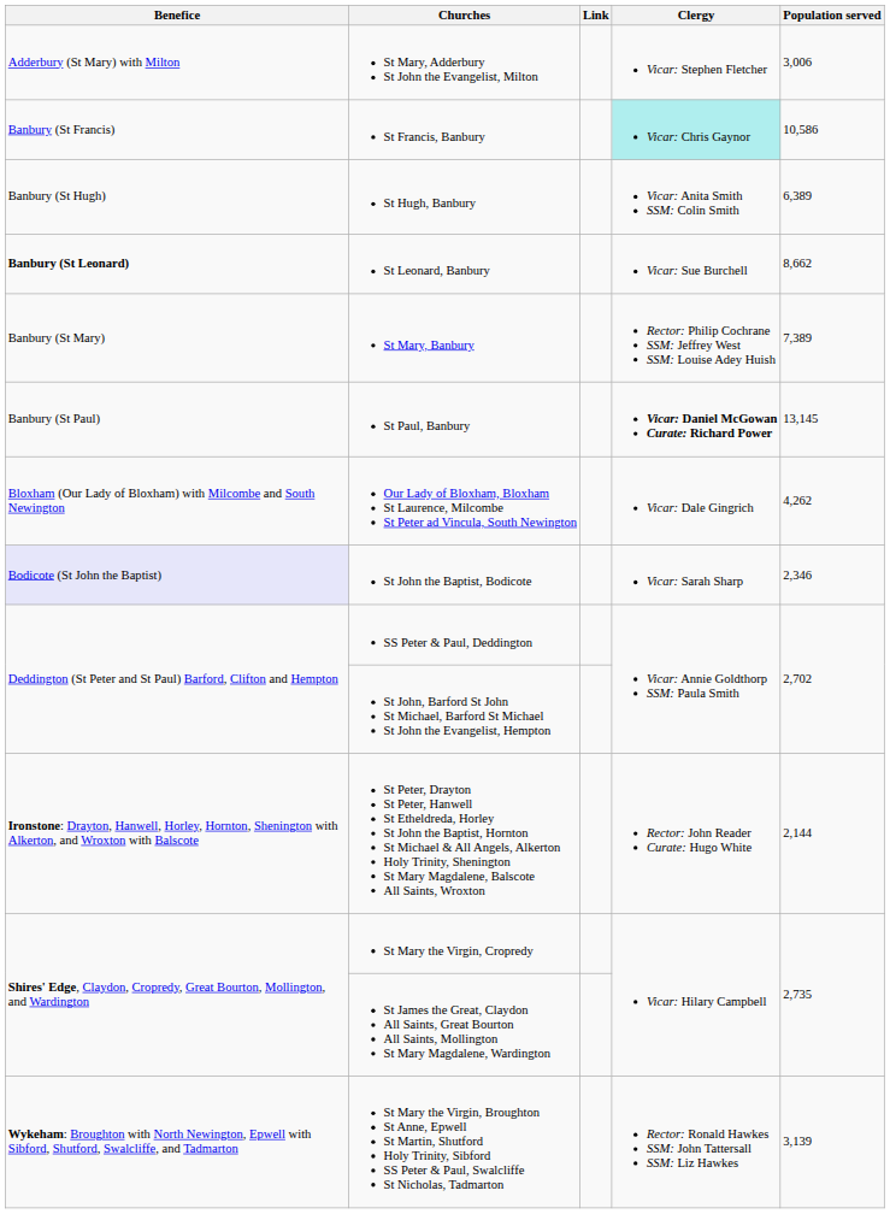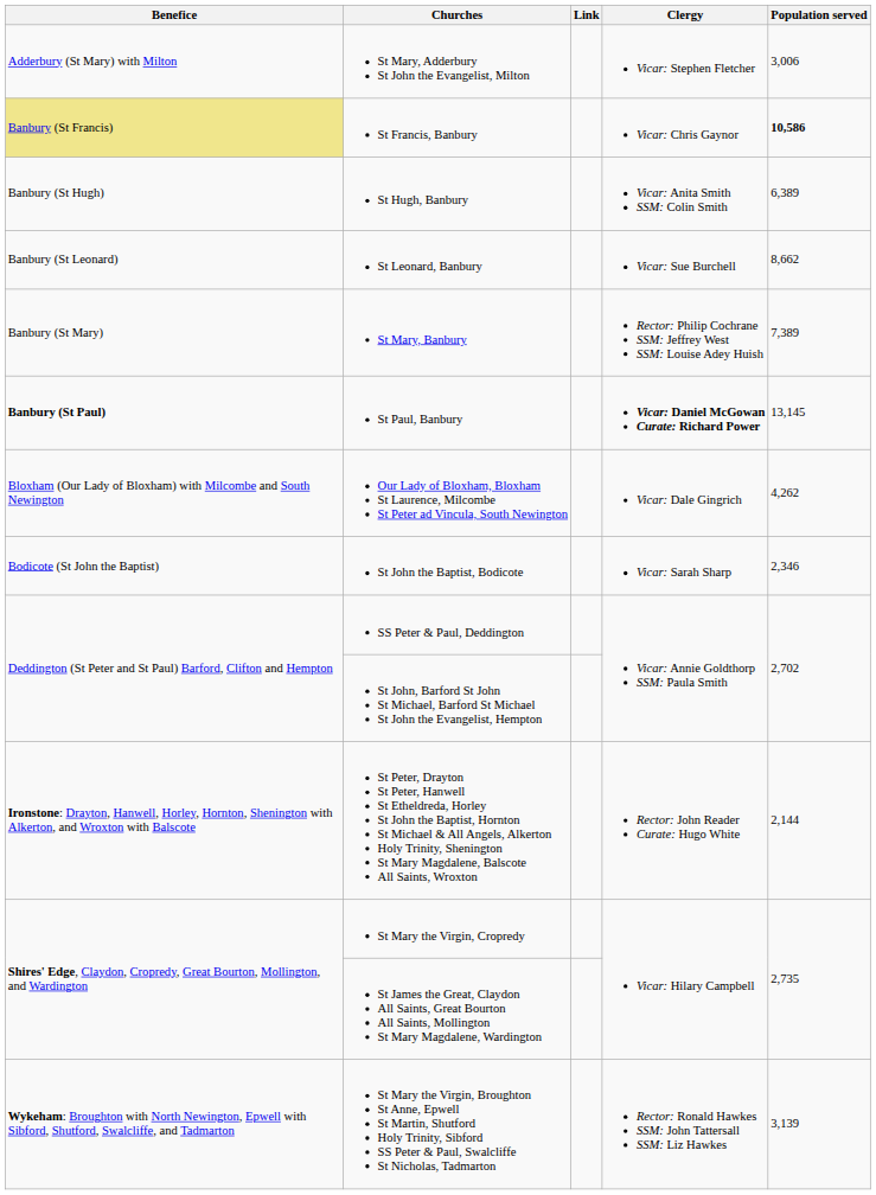St Francis, Banbury | Benefice: no background -> khaki background
St Francis, Banbury | Clergy: paleturquoise background -> no background
St Francis, Banbury | Population served: normal -> bold
St Leonard, Banbury | Benefice: bold -> normal
St Paul, Banbury | Benefice: normal -> bold
St John the Baptist, Bodicote | Benefice: lavender background -> no background
